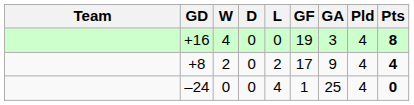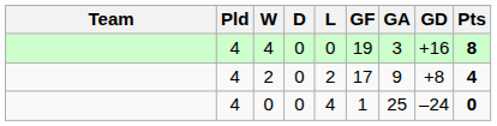columns swapped: Pld <-> GD
